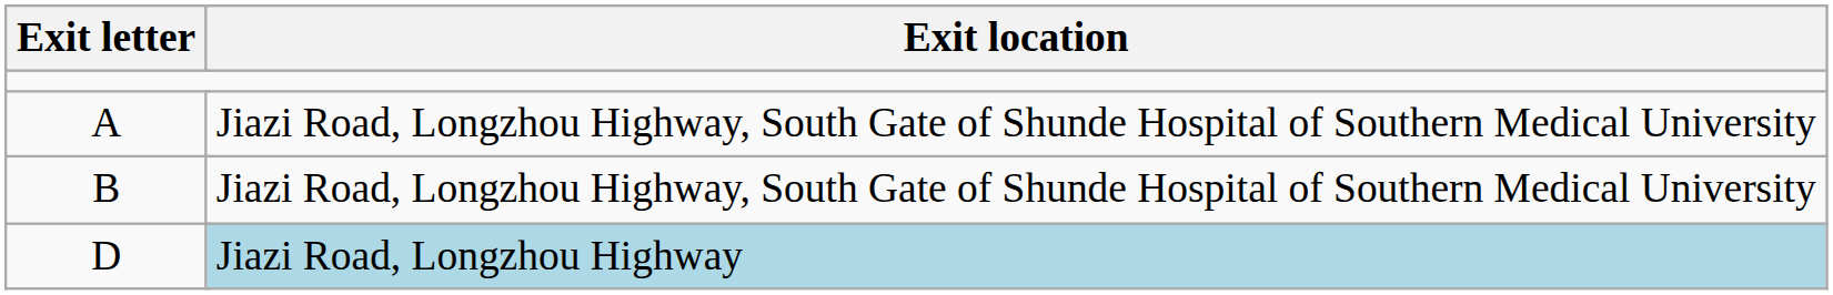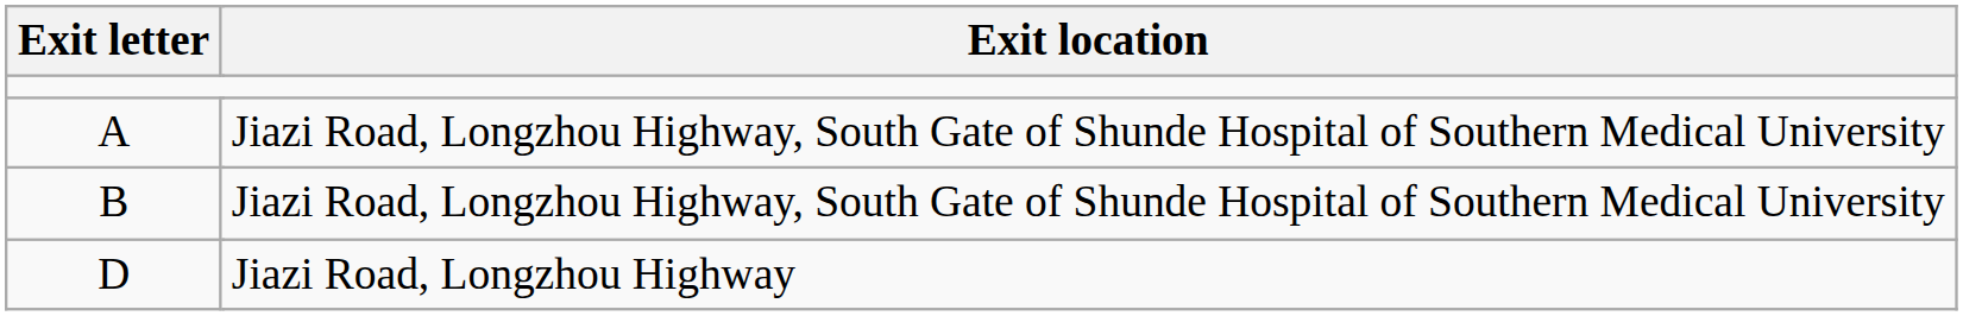D | Exit location: lightblue background -> no background
